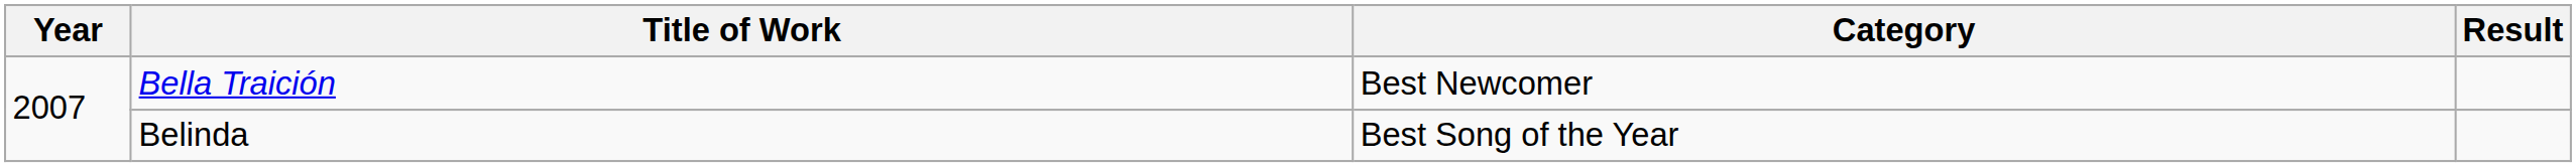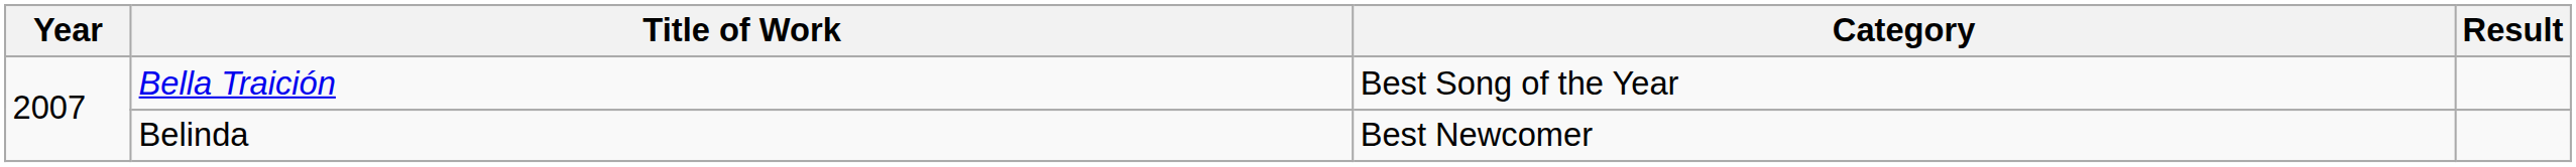Bella Traición | Category: Best Newcomer -> Best Song of the Year
Belinda | Category: Best Song of the Year -> Best Newcomer
